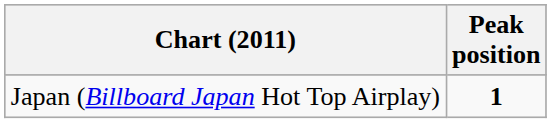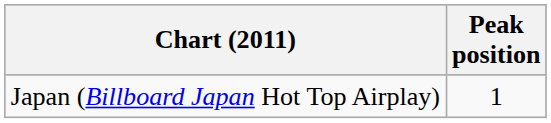Japan (Billboard Japan Hot Top Airplay) | Peak position: bold -> normal
